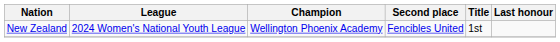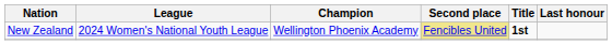New Zealand | Second place: no background -> khaki background
New Zealand | Title: normal -> bold
